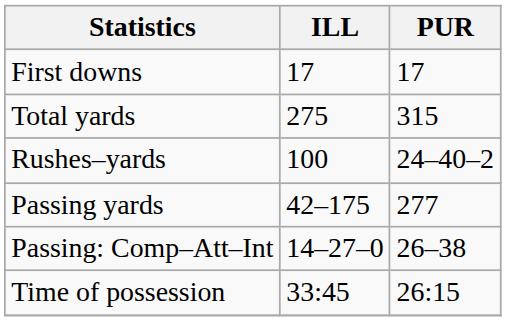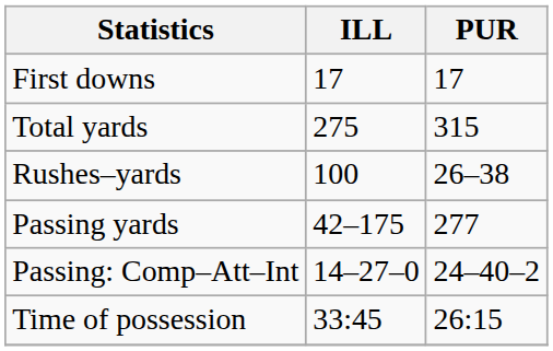Rushes–yards | PUR: 24–40–2 -> 26–38
Passing: Comp–Att–Int | PUR: 26–38 -> 24–40–2
